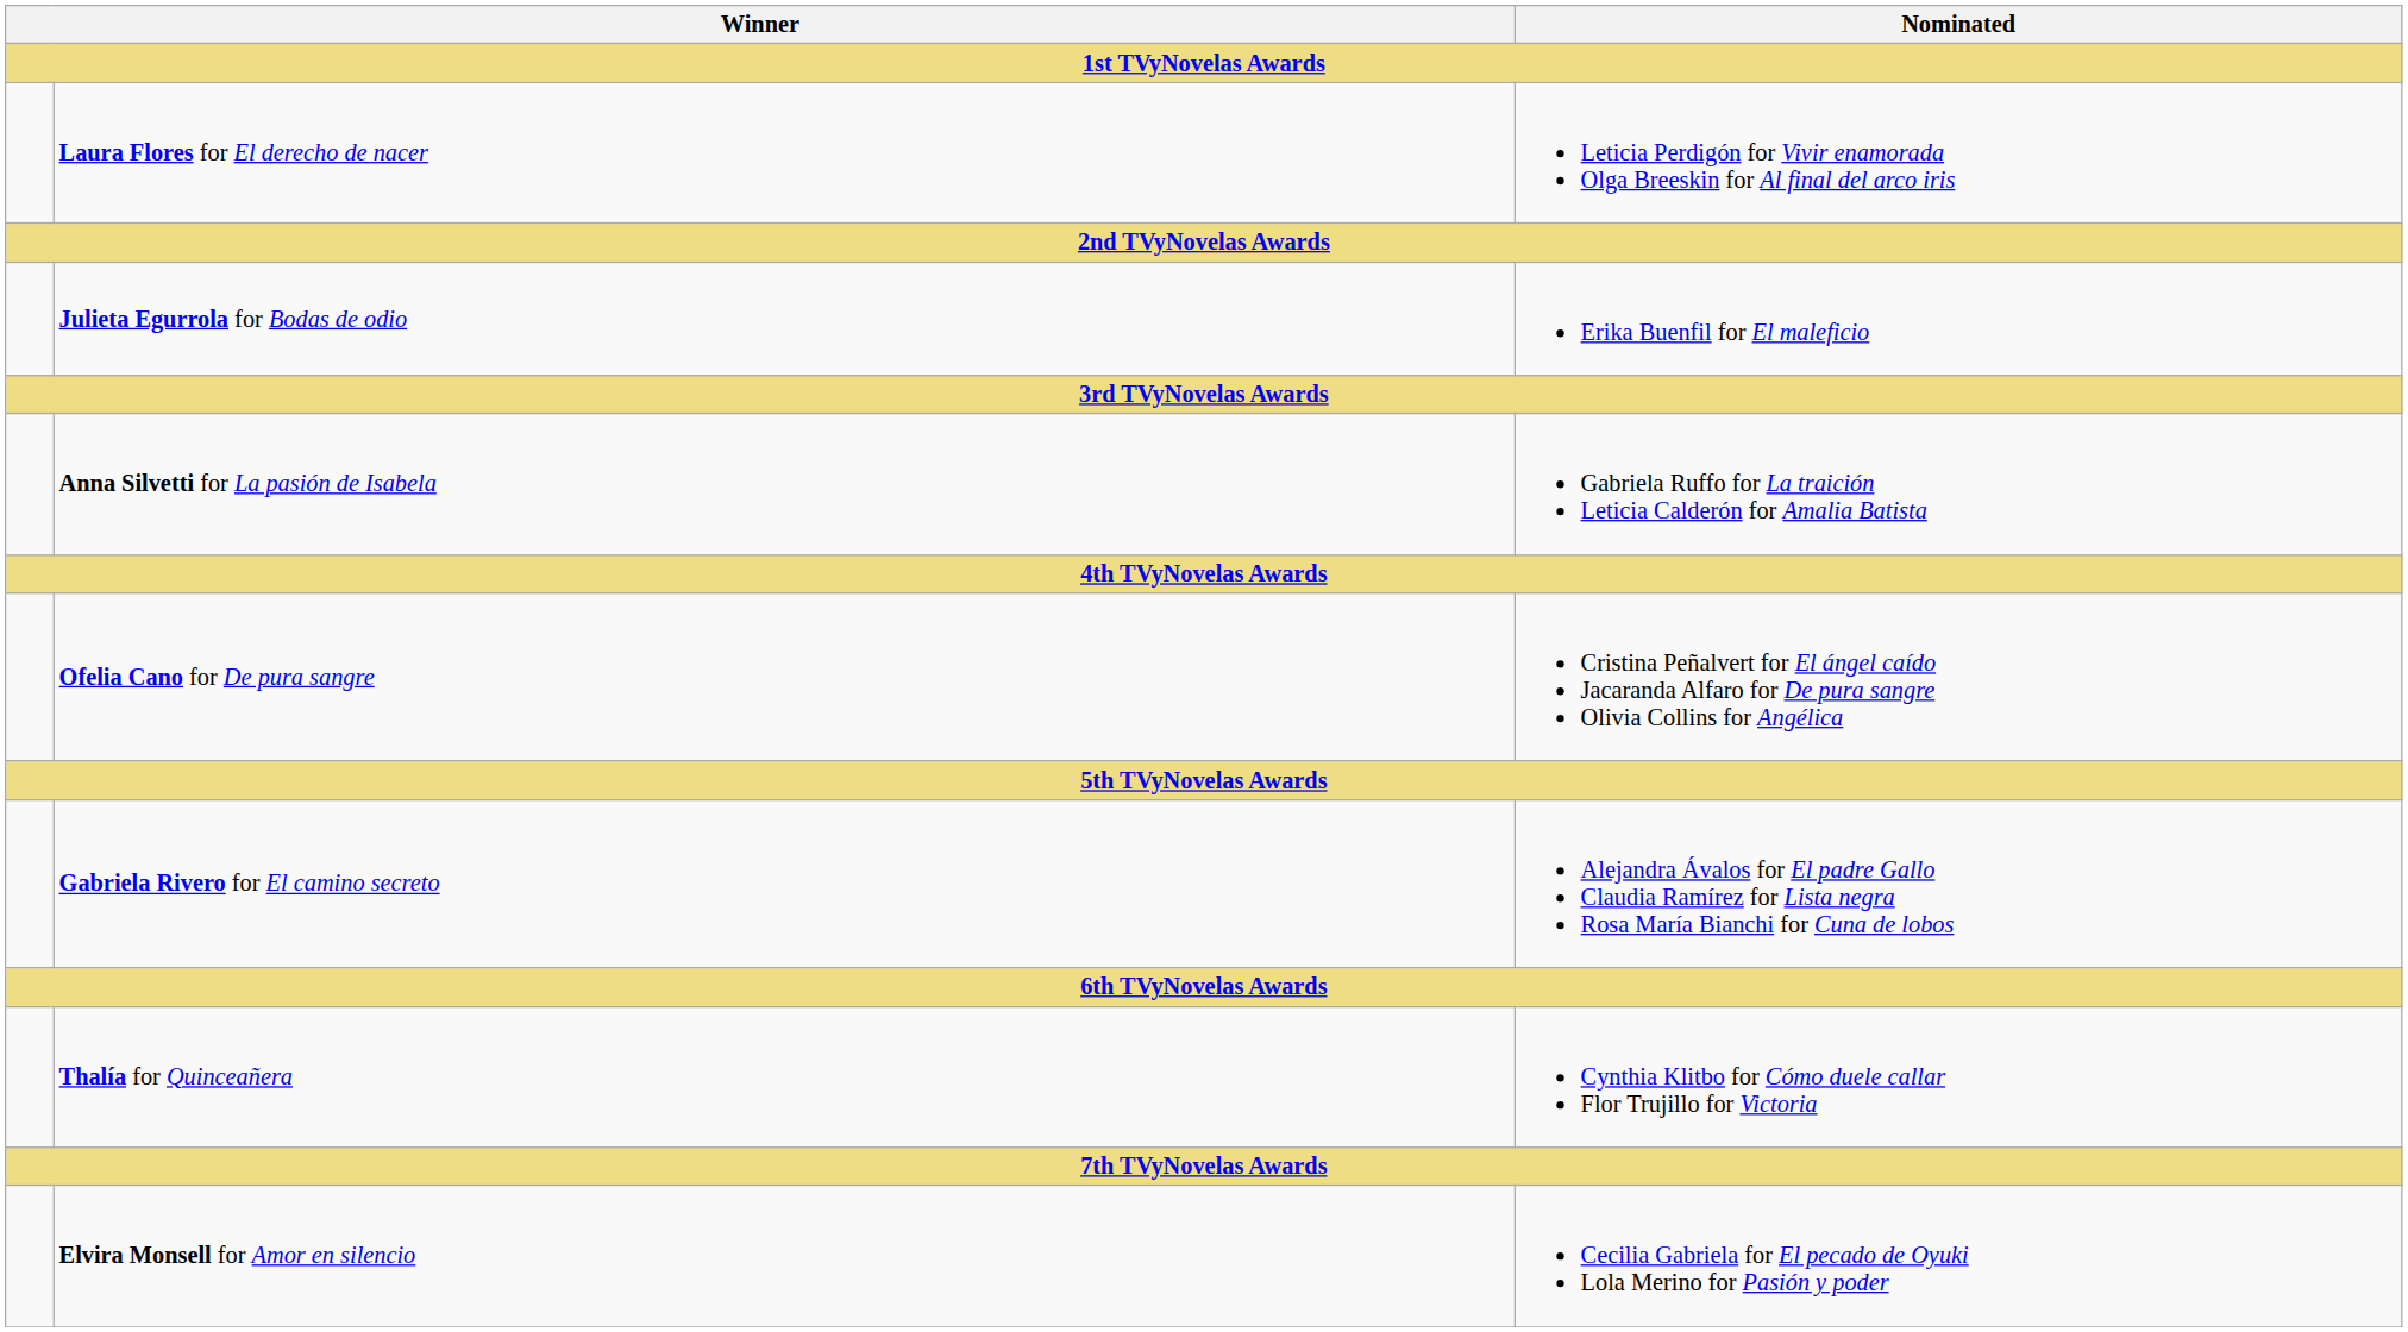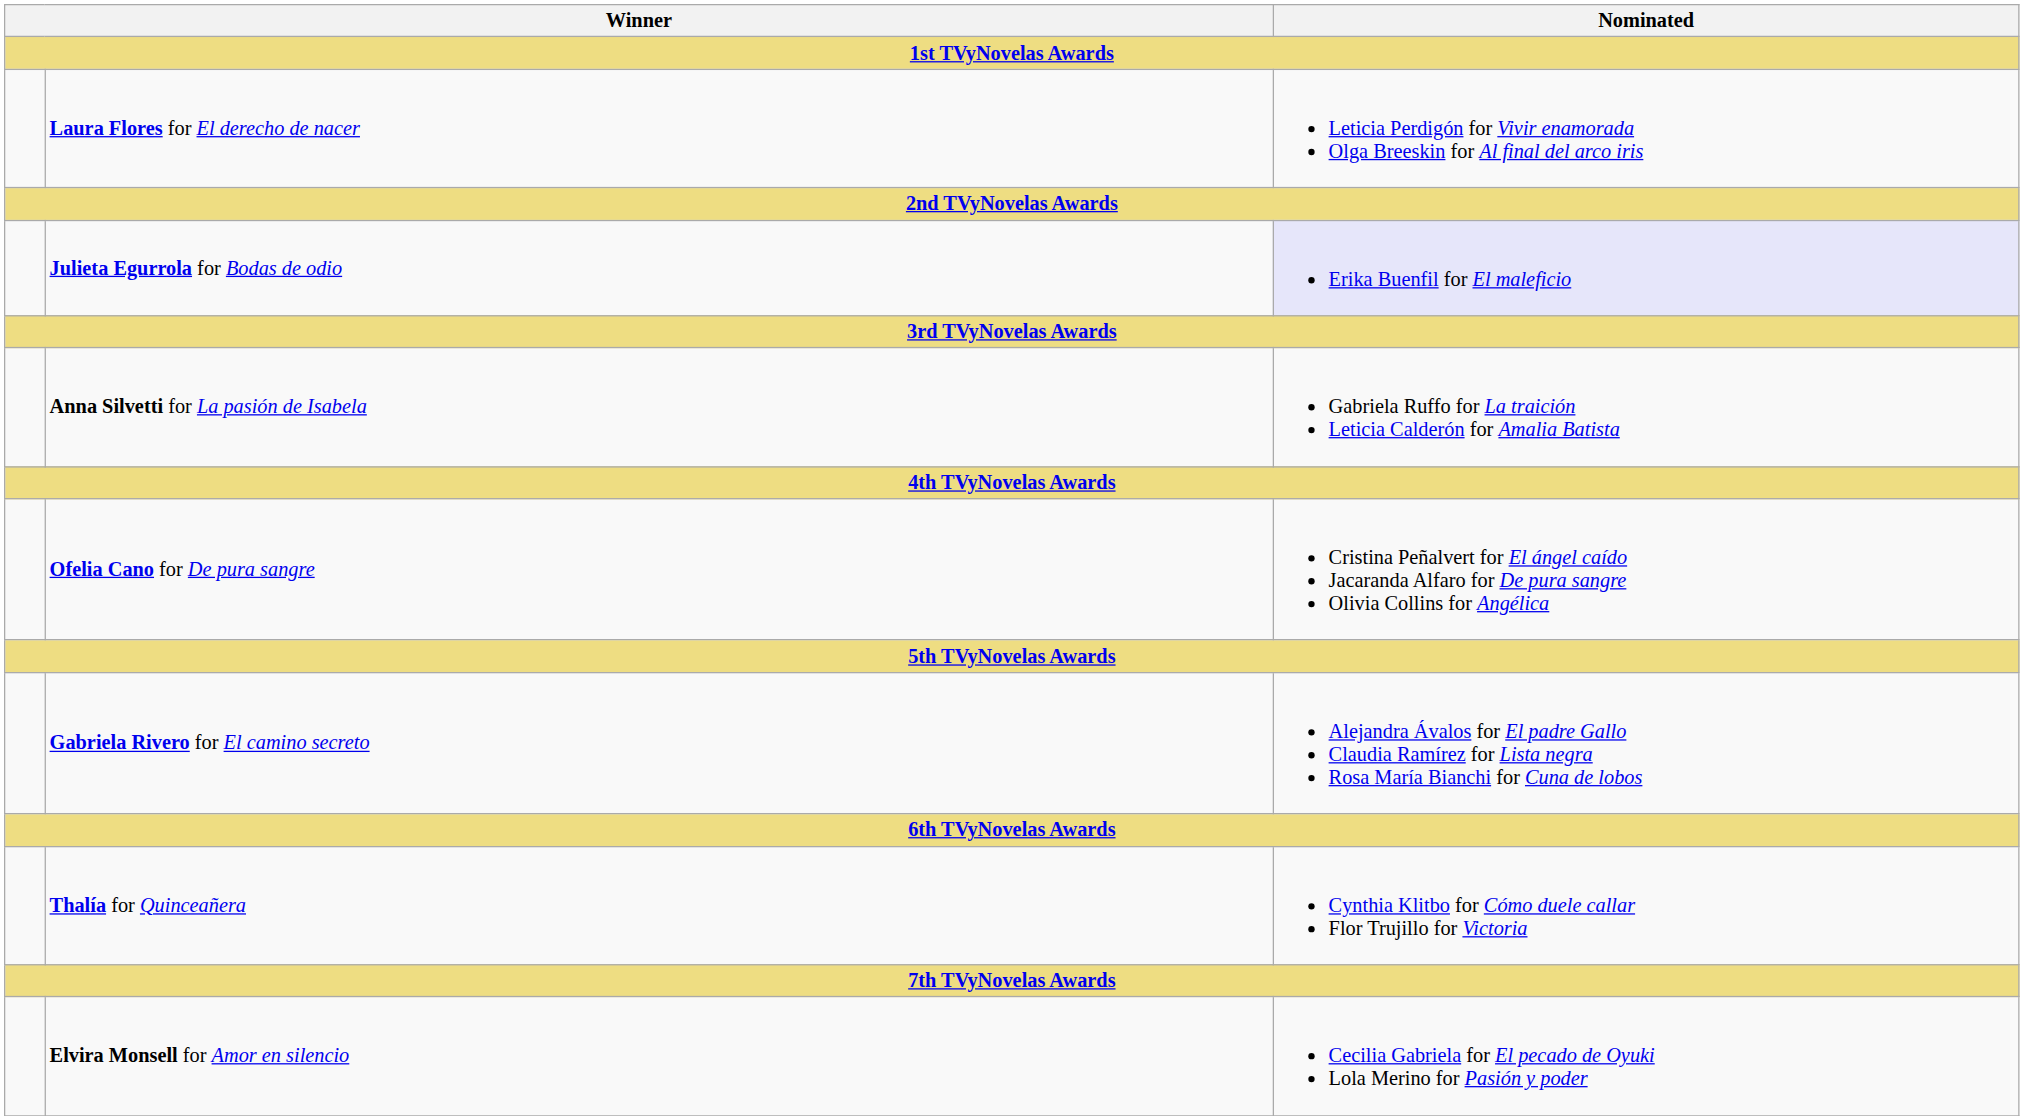Julieta Egurrola for Bodas de odio | Nominated: no background -> lavender background
